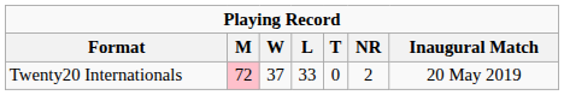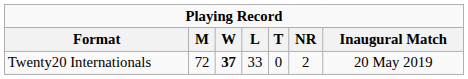Twenty20 Internationals | M: pink background -> no background
Twenty20 Internationals | W: normal -> bold
